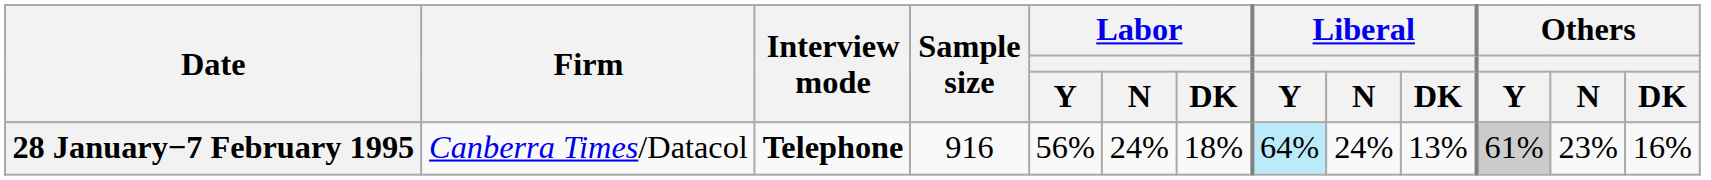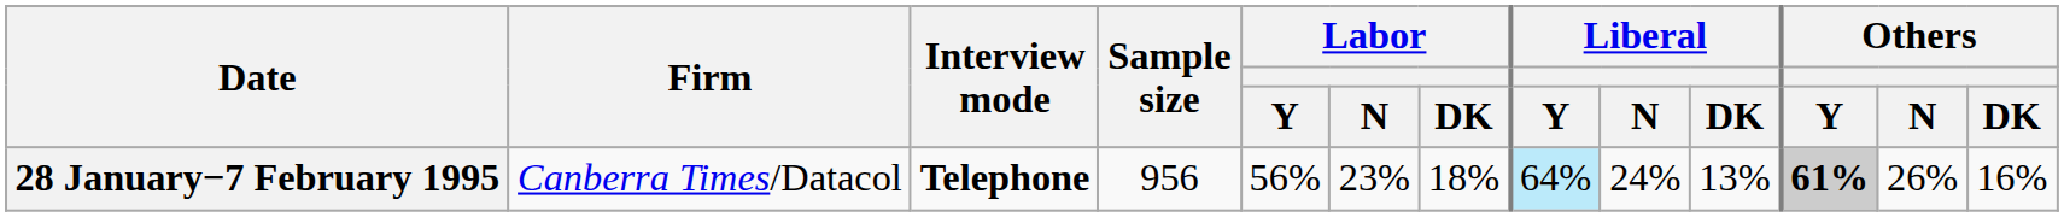28 January−7 February 1995 | Sample size: 916 -> 956
28 January−7 February 1995 | Labor / N: 24% -> 23%
28 January−7 February 1995 | Others / Y: normal -> bold
28 January−7 February 1995 | Others / N: 23% -> 26%
